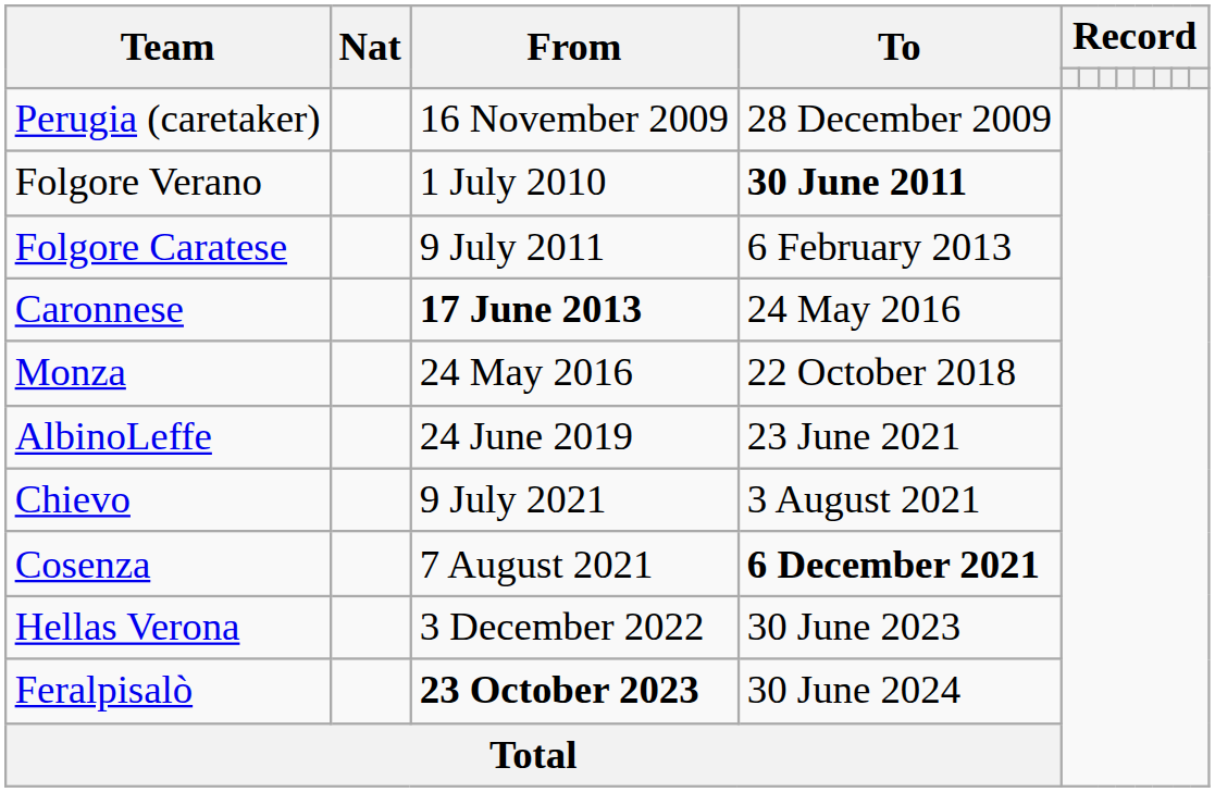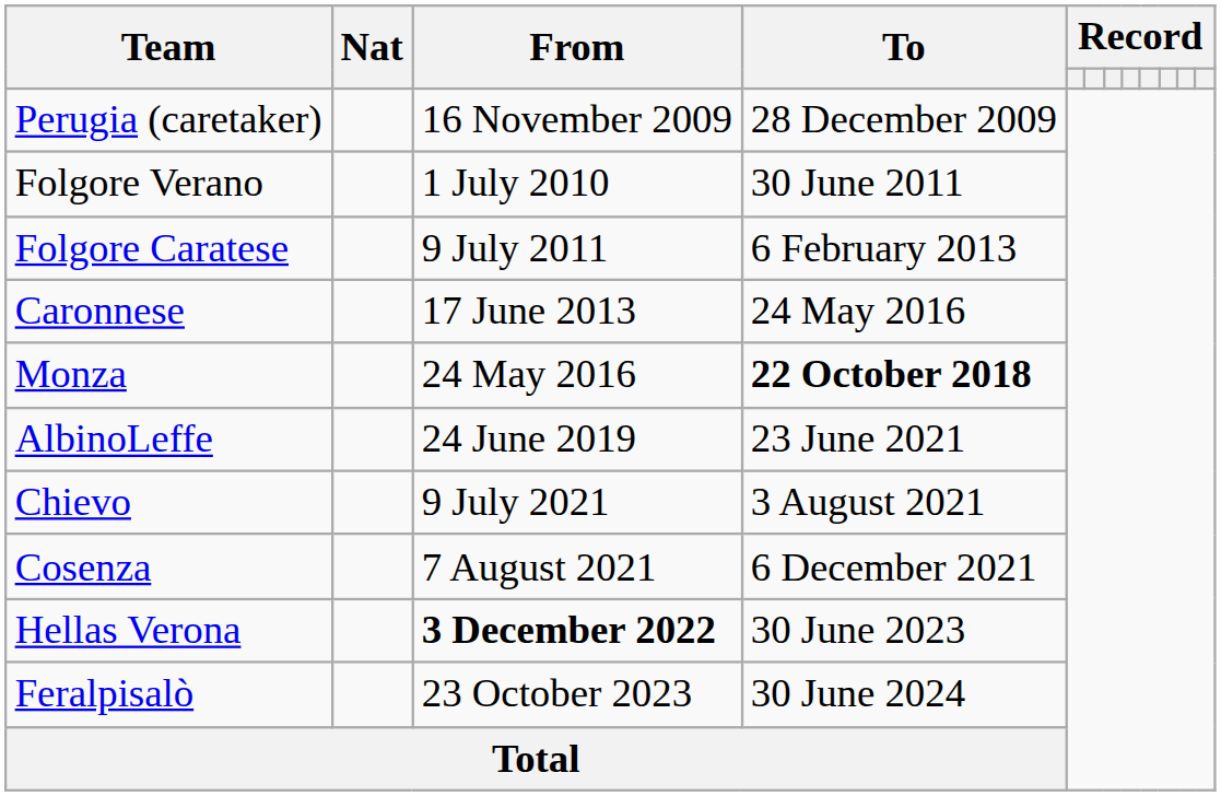Folgore Verano | To: bold -> normal
Caronnese | From: bold -> normal
Monza | To: normal -> bold
Cosenza | To: bold -> normal
Hellas Verona | From: normal -> bold
Feralpisalò | From: bold -> normal
